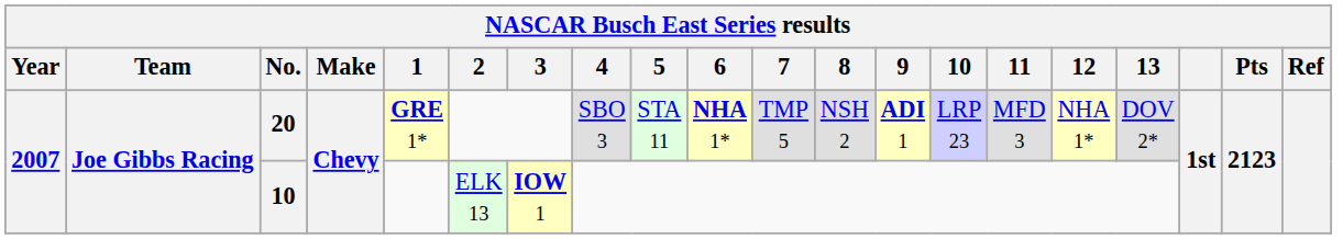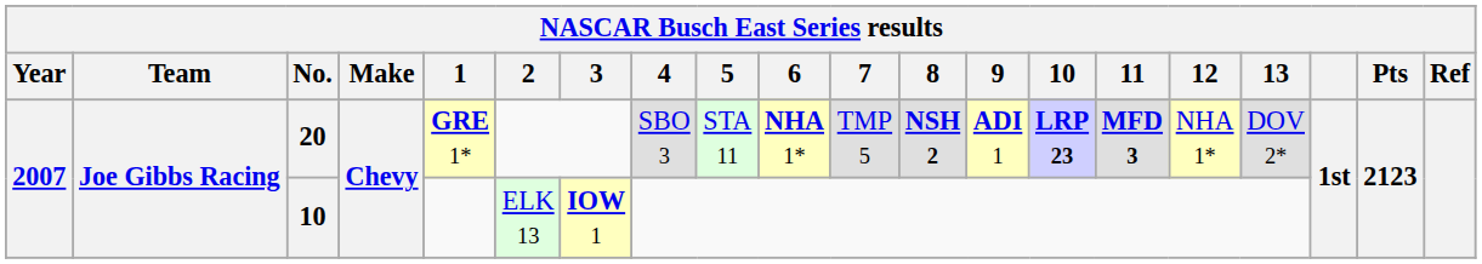20 | 8: normal -> bold
20 | 10: normal -> bold
20 | 11: normal -> bold
